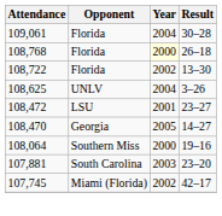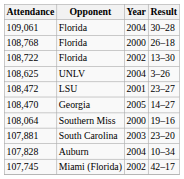108,768 | Year: lightyellow background -> no background
+ row: 107,828 | Auburn | 2004 | 10–34
